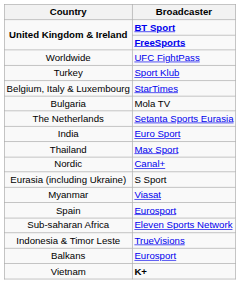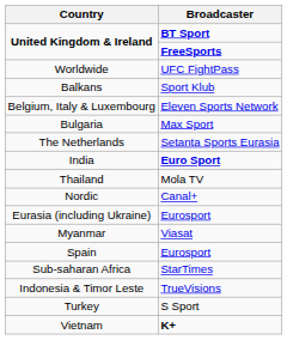row 5 | Country: Turkey -> Balkans
row 6 | Broadcaster: StarTimes -> Eleven Sports Network
row 7 | Broadcaster: Mola TV -> Max Sport
row 9 | Broadcaster: normal -> bold
row 10 | Broadcaster: Max Sport -> Mola TV
row 12 | Broadcaster: S Sport -> Eurosport
row 15 | Broadcaster: Eleven Sports Network -> StarTimes
row 17 | Country: Balkans -> Turkey
row 17 | Broadcaster: Eurosport -> S Sport
